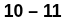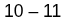row 1 | column 1: bold -> normal
